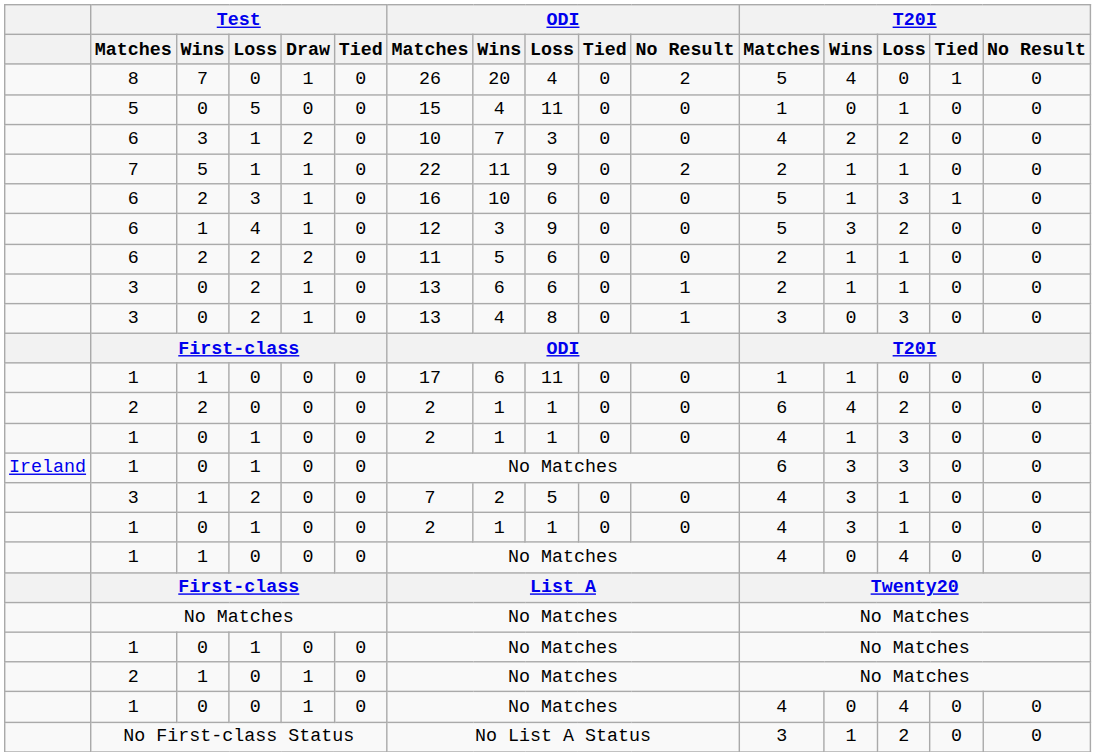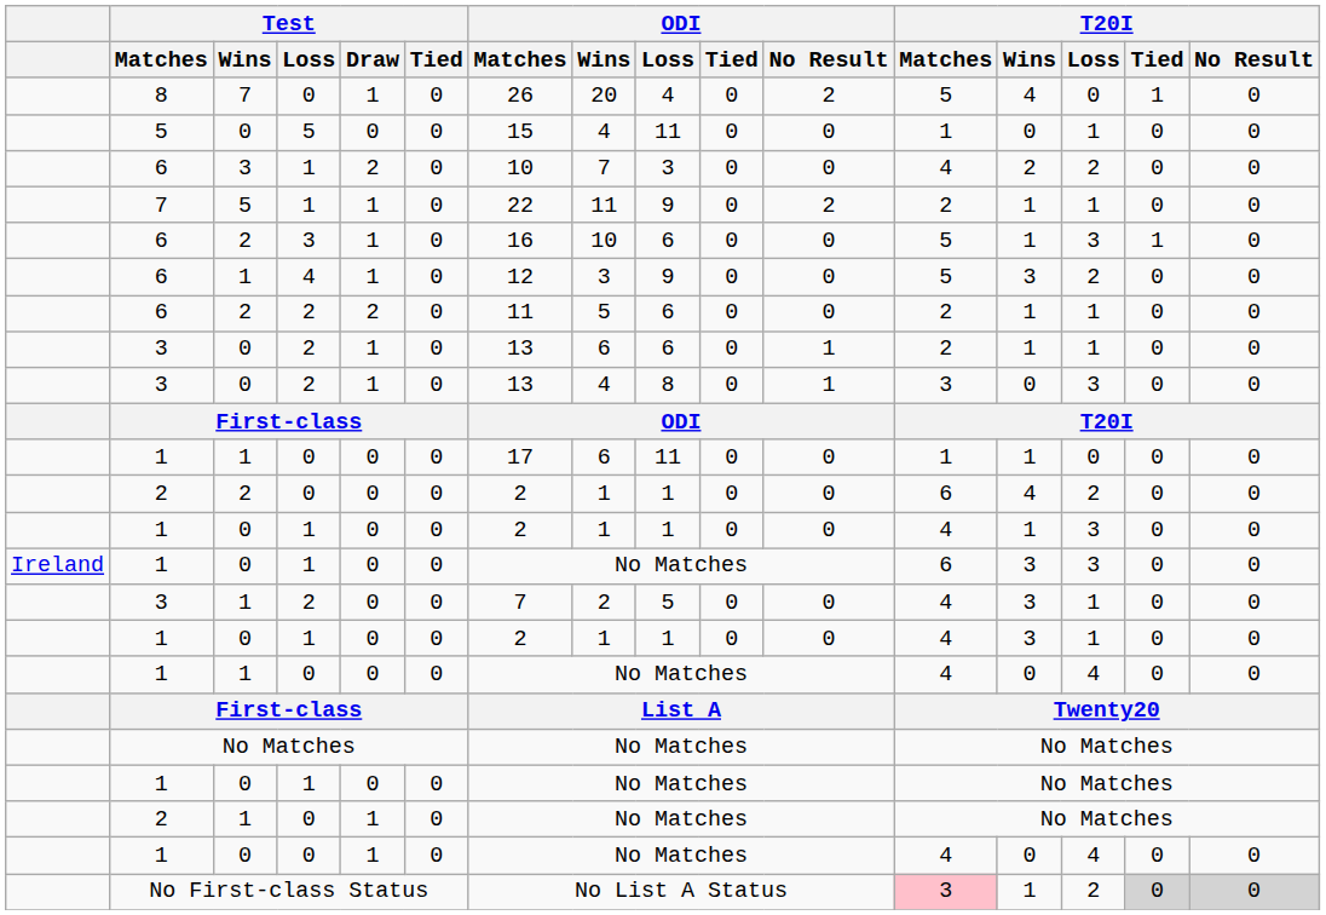No First-class Status | T20I / Matches: no background -> pink background
No First-class Status | T20I / Tied: no background -> lightgrey background
No First-class Status | T20I / No Result: no background -> lightgrey background
